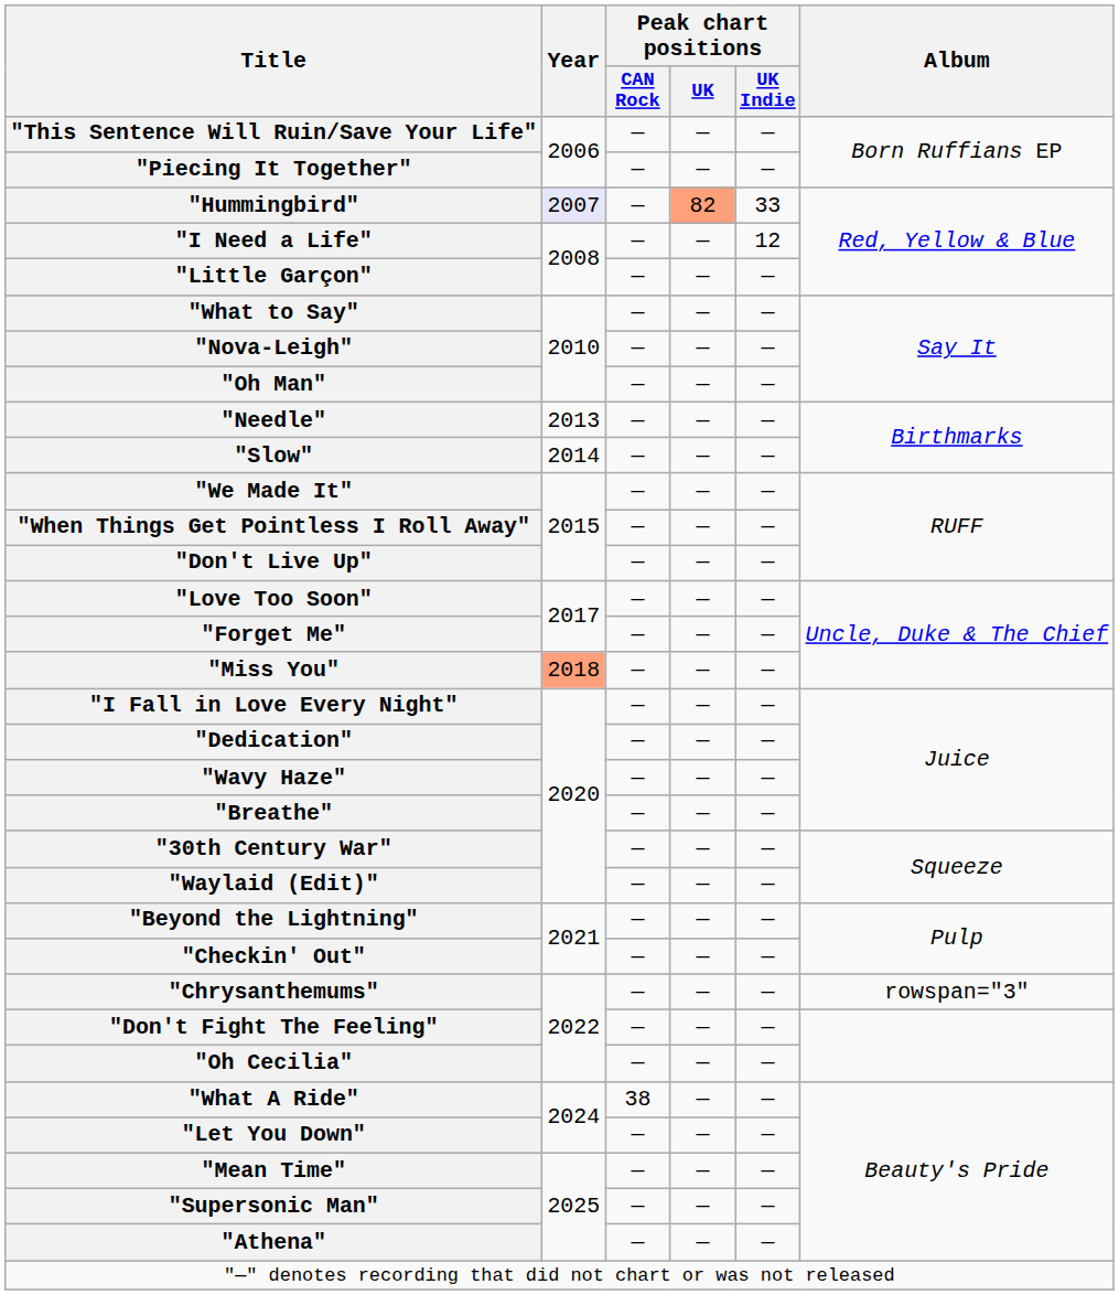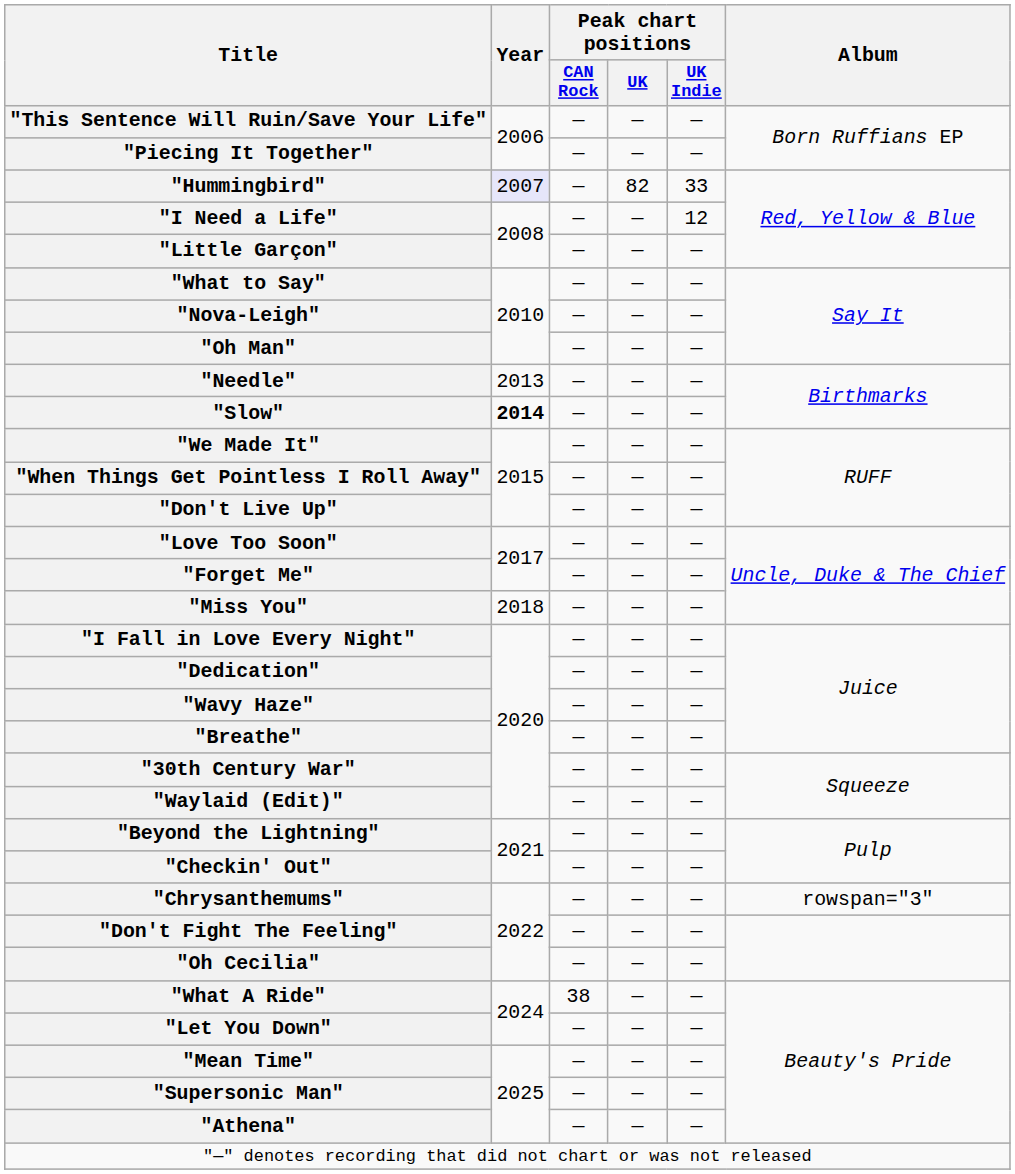"Hummingbird" | Peak chart positions / UK: lightsalmon background -> no background
"Slow" | Year: normal -> bold
"Miss You" | Year: lightsalmon background -> no background
